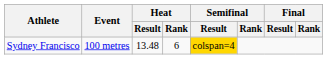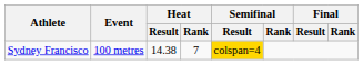Sydney Francisco | Heat / Result: 13.48 -> 14.38
Sydney Francisco | Heat / Rank: 6 -> 7
